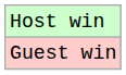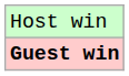row 2 | column 1: normal -> bold
